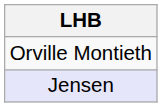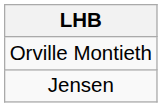row 3 | column 1: lavender background -> no background
